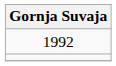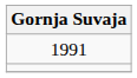row 2 | column 1: 1992 -> 1991
